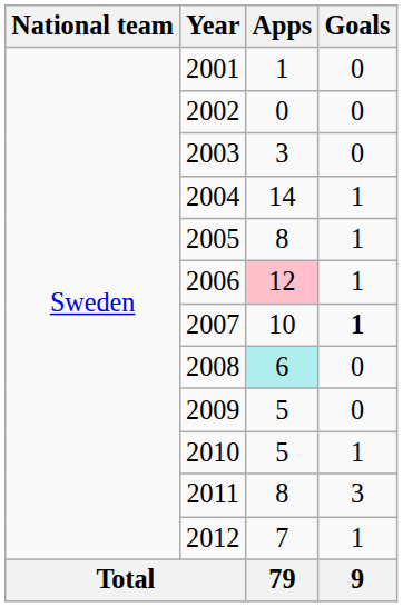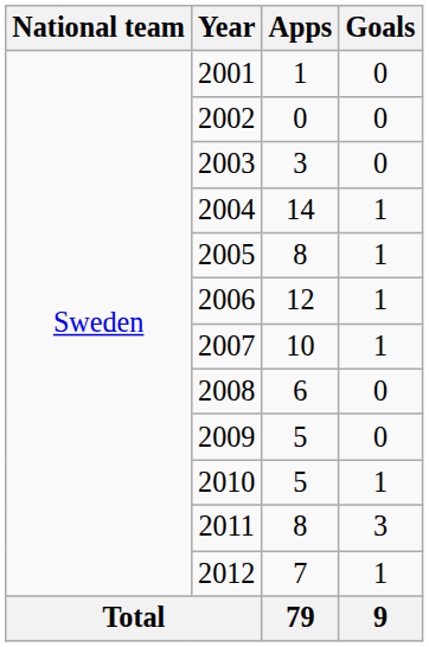2006 | Apps: pink background -> no background
2007 | Goals: bold -> normal
2008 | Apps: paleturquoise background -> no background
